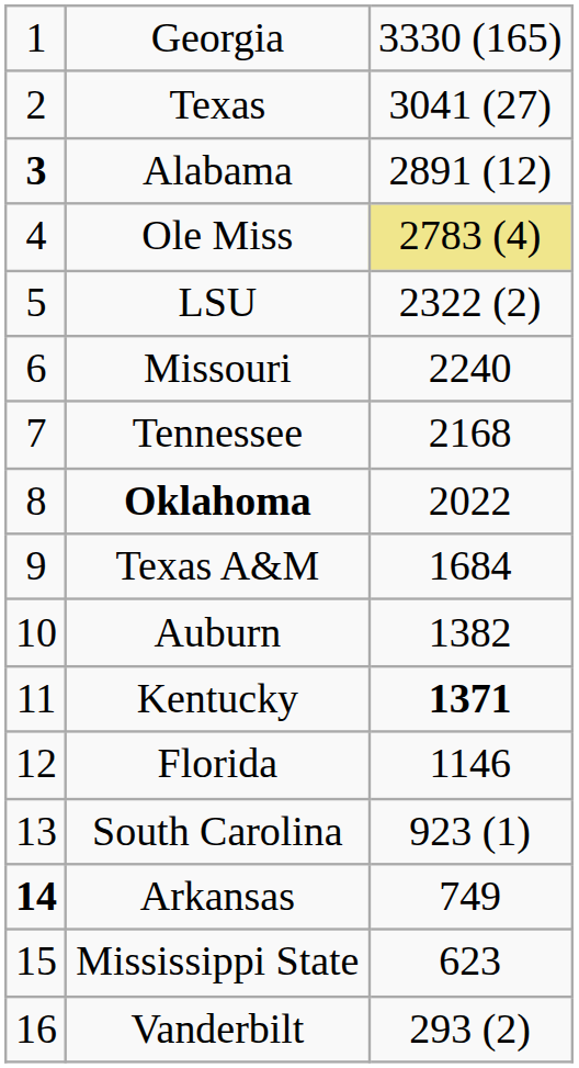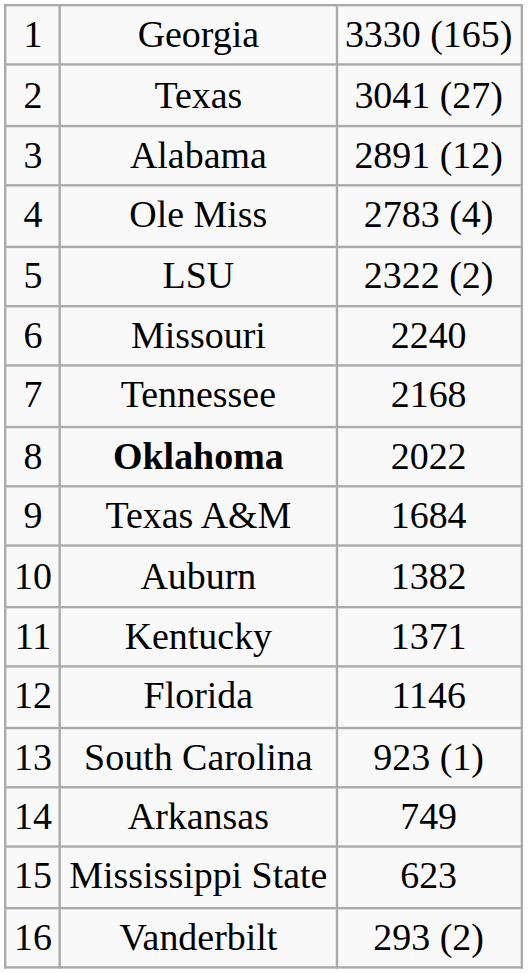Alabama | column 1: bold -> normal
Ole Miss | column 3: khaki background -> no background
Kentucky | column 3: bold -> normal
Arkansas | column 1: bold -> normal
